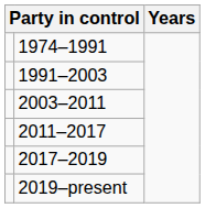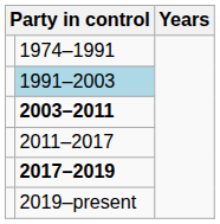1991–2003 | column 2: no background -> lightblue background
2003–2011 | column 2: normal -> bold
2017–2019 | column 2: normal -> bold
